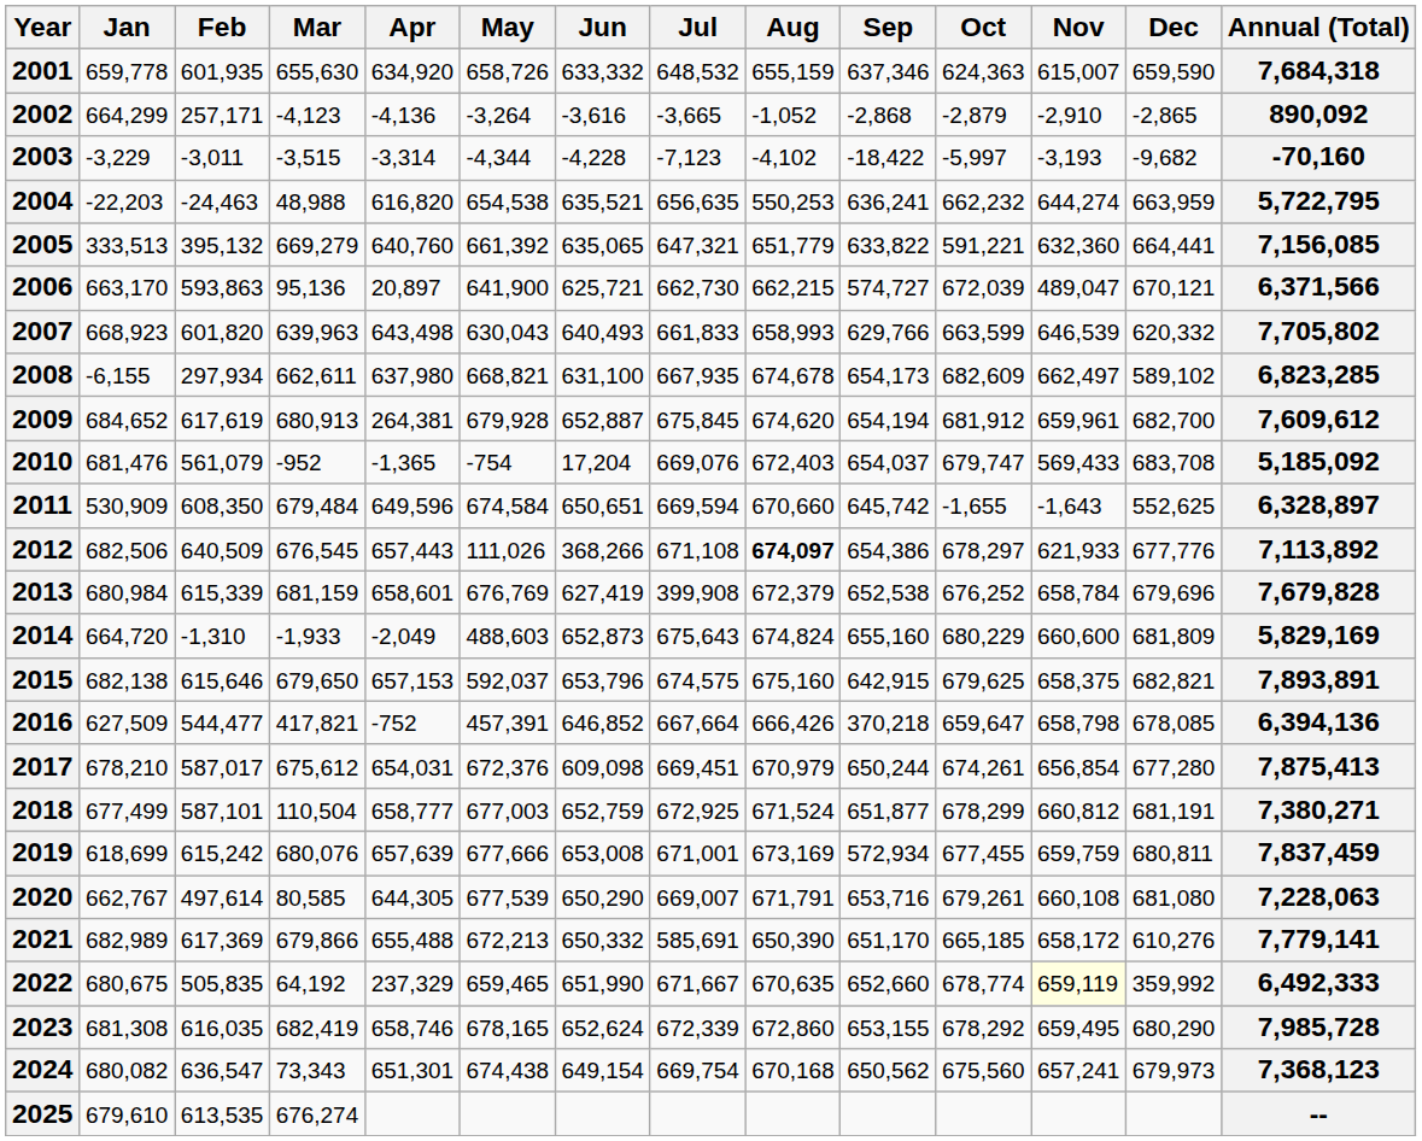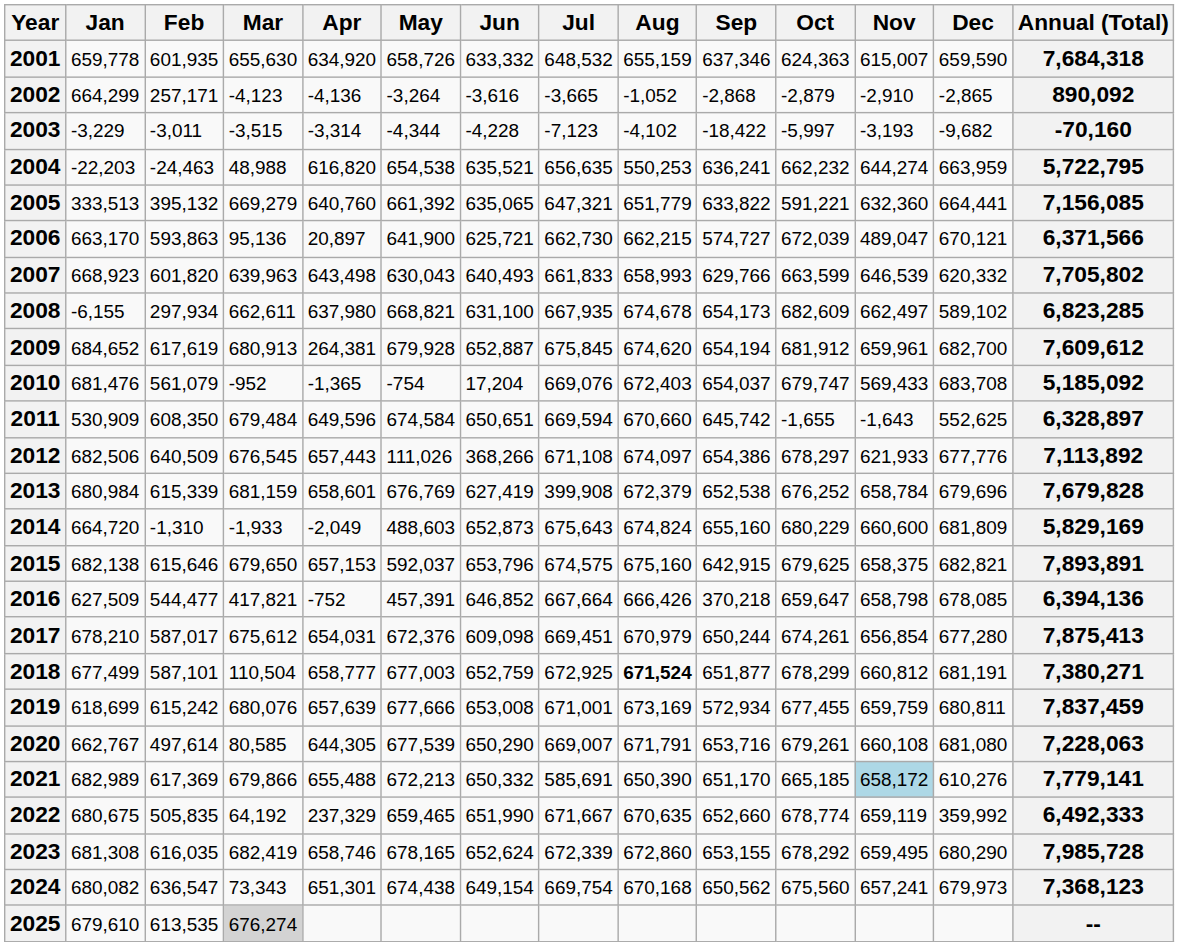2012 | Aug: bold -> normal
2018 | Aug: normal -> bold
2021 | Nov: no background -> lightblue background
2022 | Nov: lightyellow background -> no background
2025 | Mar: no background -> lightgrey background
